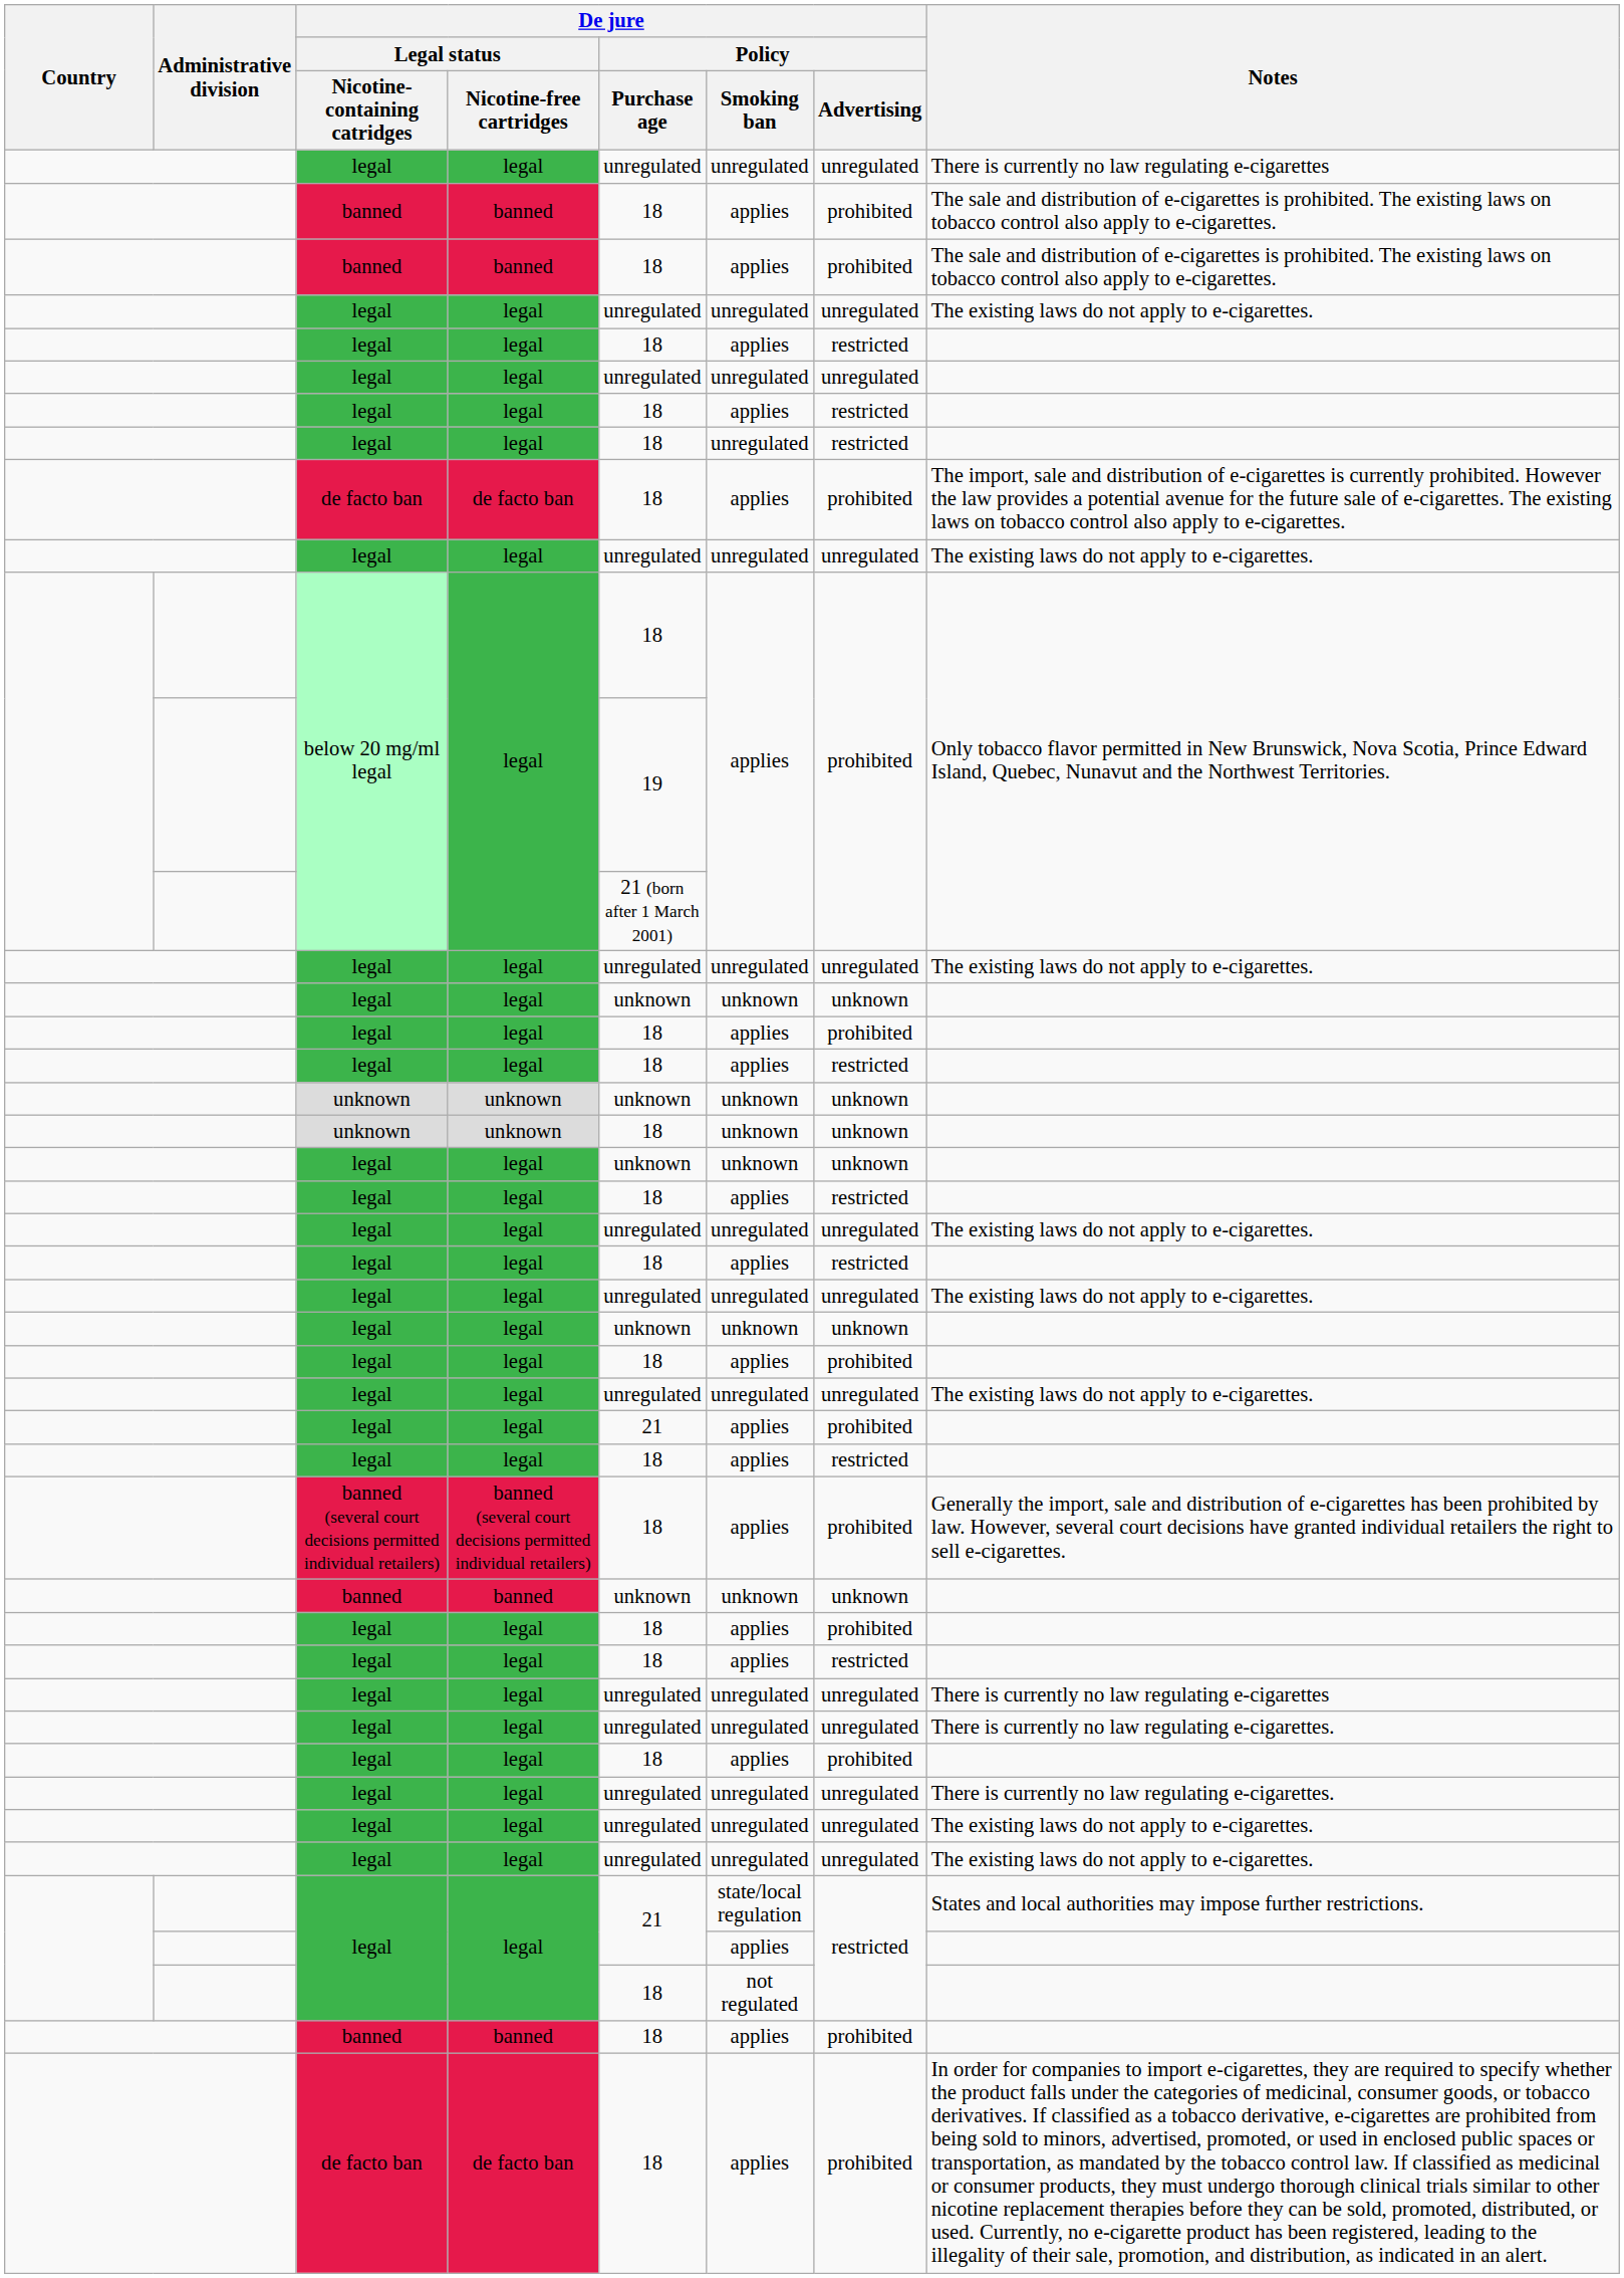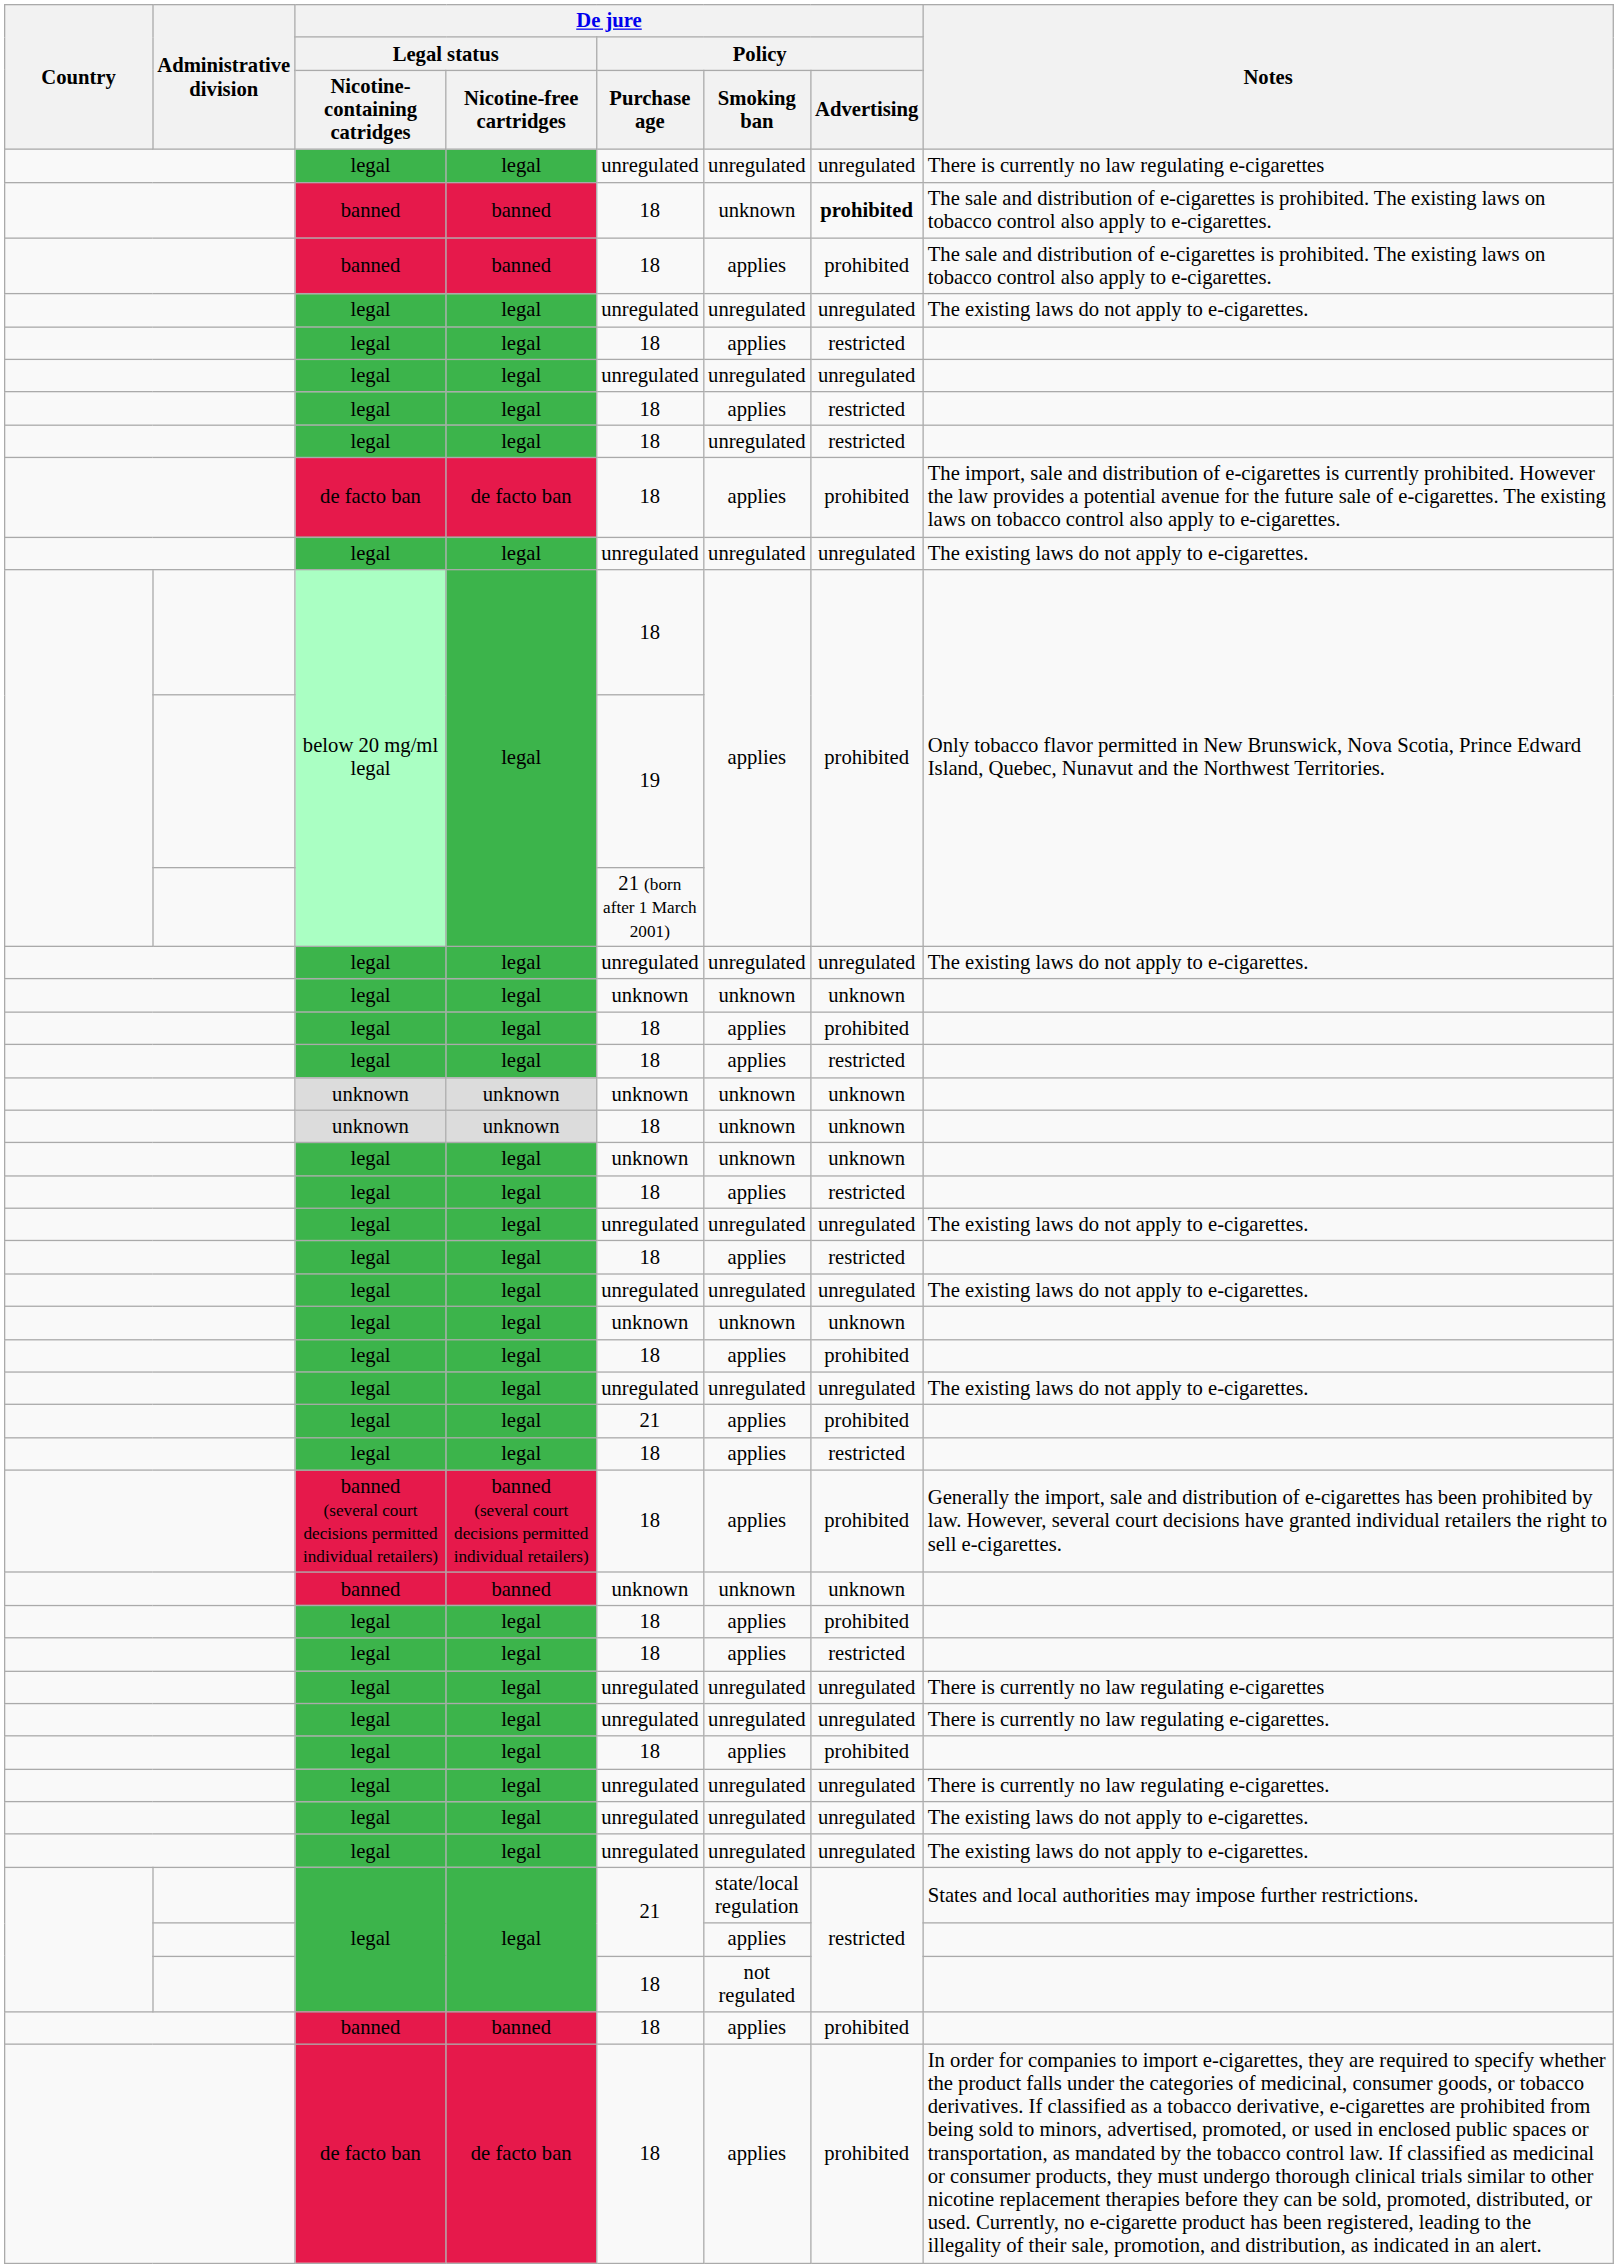row 5 | De jure / Policy / Smoking ban: applies -> unknown
row 5 | De jure / Policy / Advertising: normal -> bold
